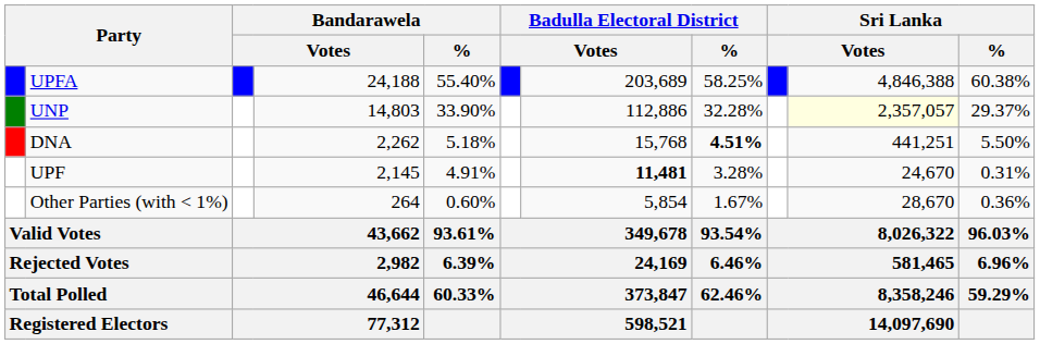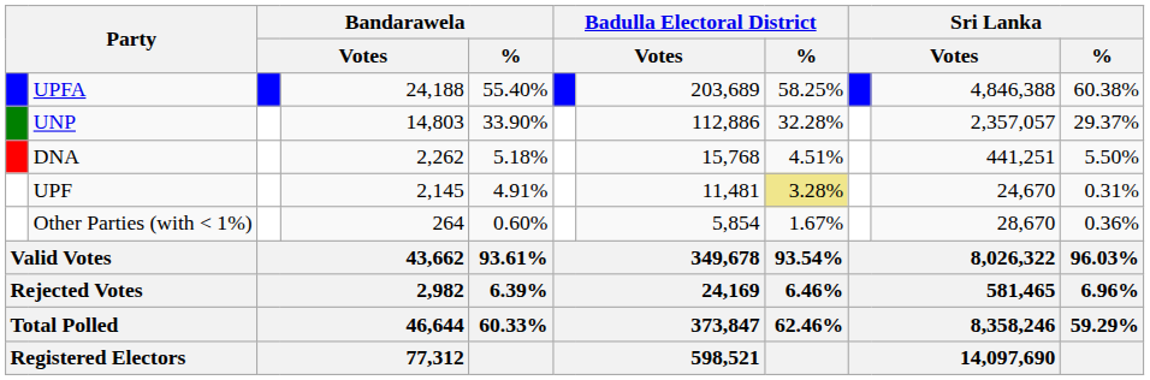UNP | column 10: lightyellow background -> no background
DNA | Badulla Electoral District / %: bold -> normal
UPF | column 7: bold -> normal
UPF | Badulla Electoral District / %: no background -> khaki background
